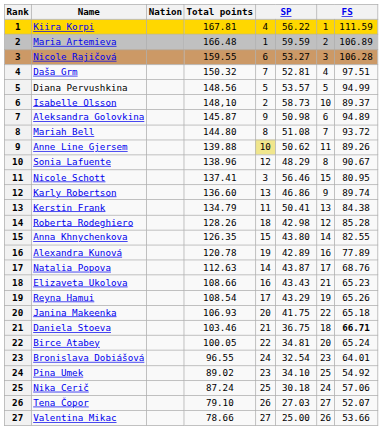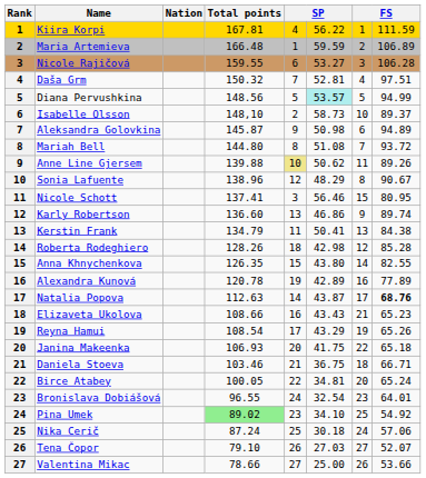Diana Pervushkina | column 6: no background -> paleturquoise background
Natalia Popova | column 8: normal -> bold
Daniela Stoeva | column 8: bold -> normal
Pina Umek | Total points: no background -> lightgreen background
